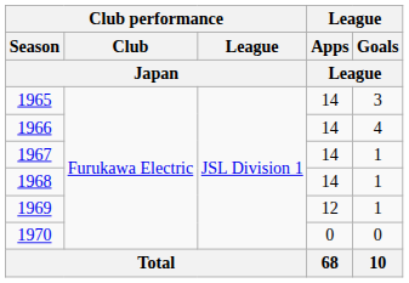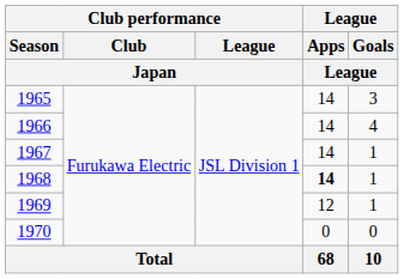1968 | League / Apps / League: normal -> bold
